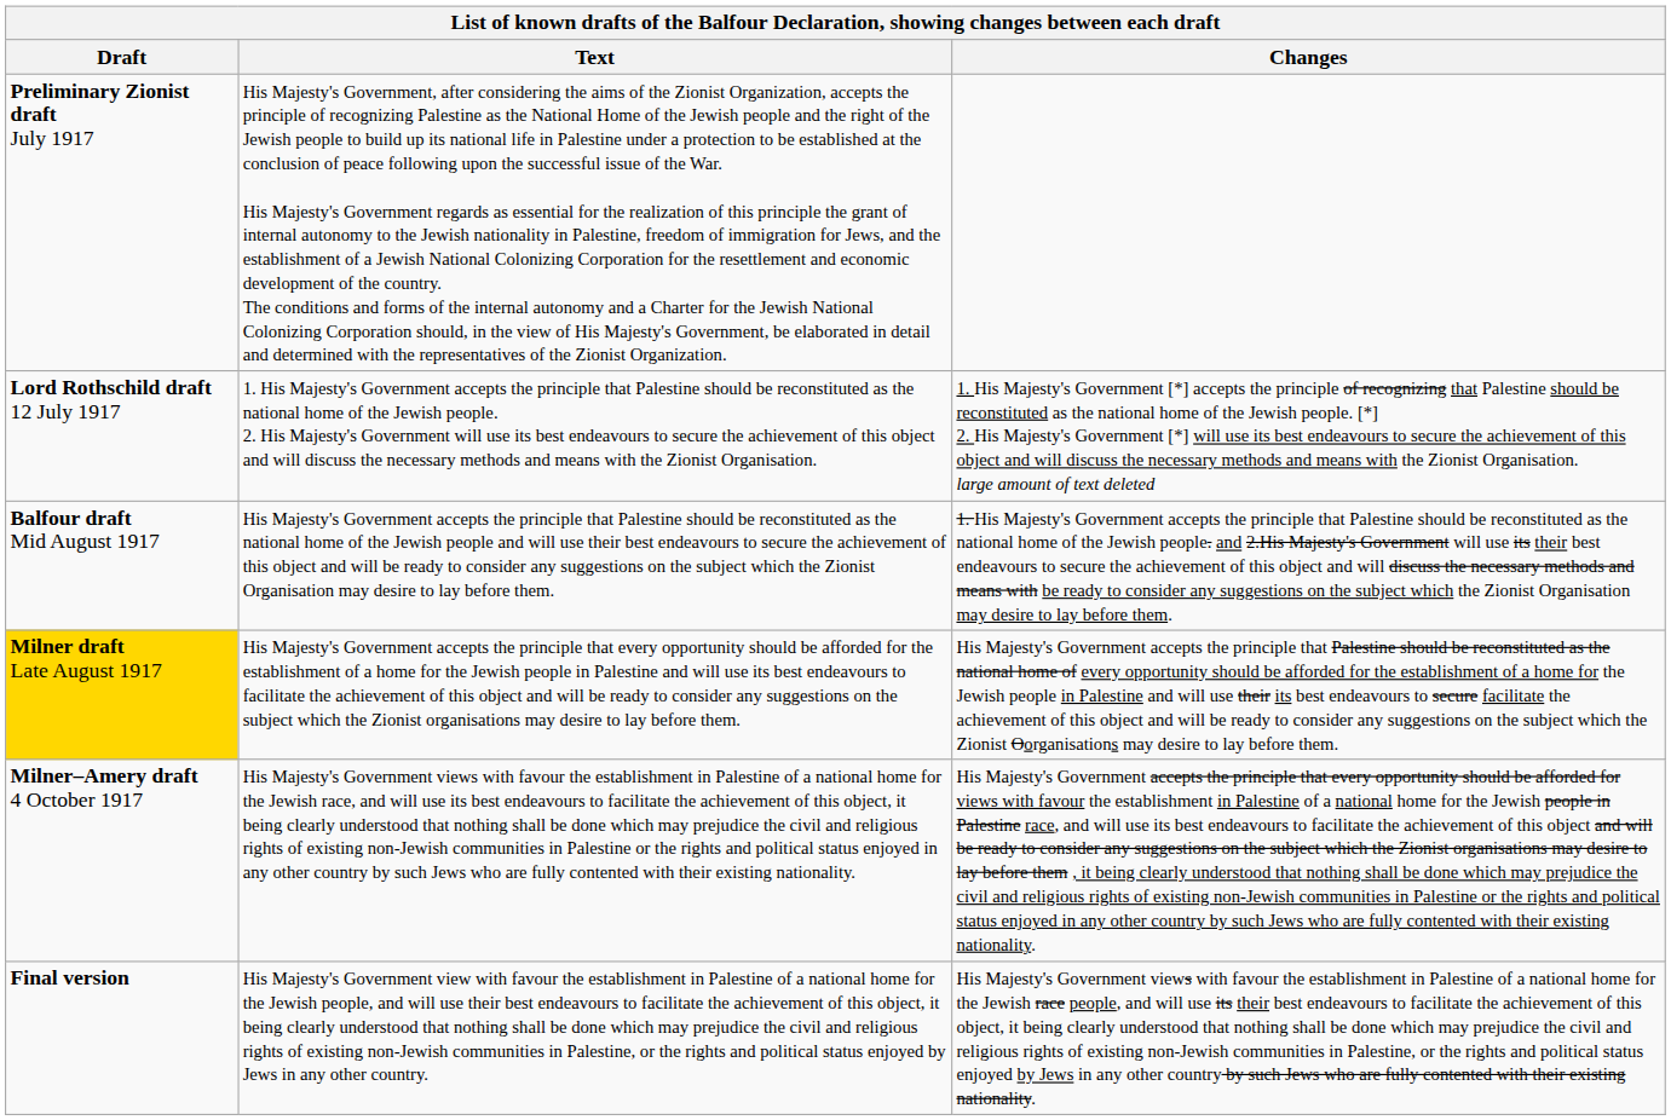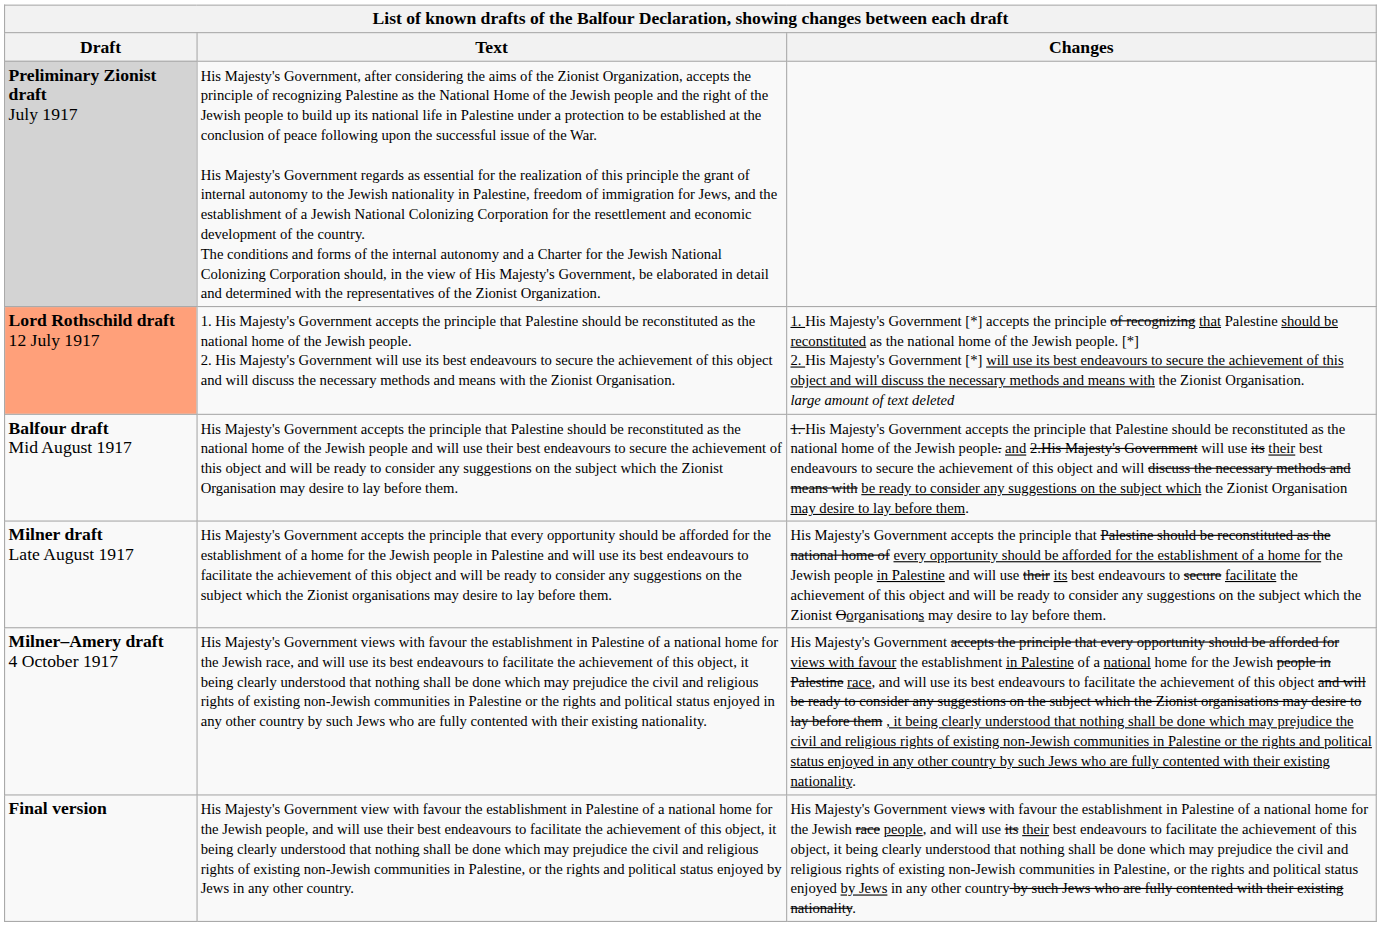Preliminary Zionist draft July 1917 | Draft: no background -> lightgrey background
Lord Rothschild draft 12 July 1917 | Draft: no background -> lightsalmon background
Milner draft Late August 1917 | Draft: gold background -> no background
